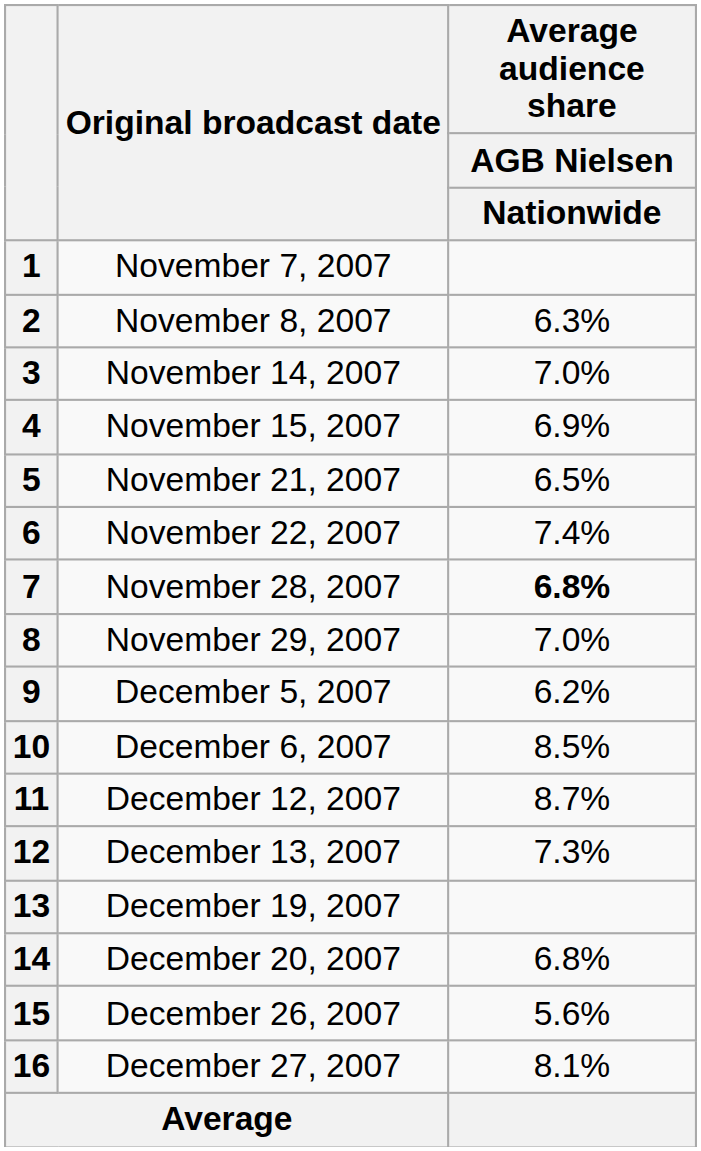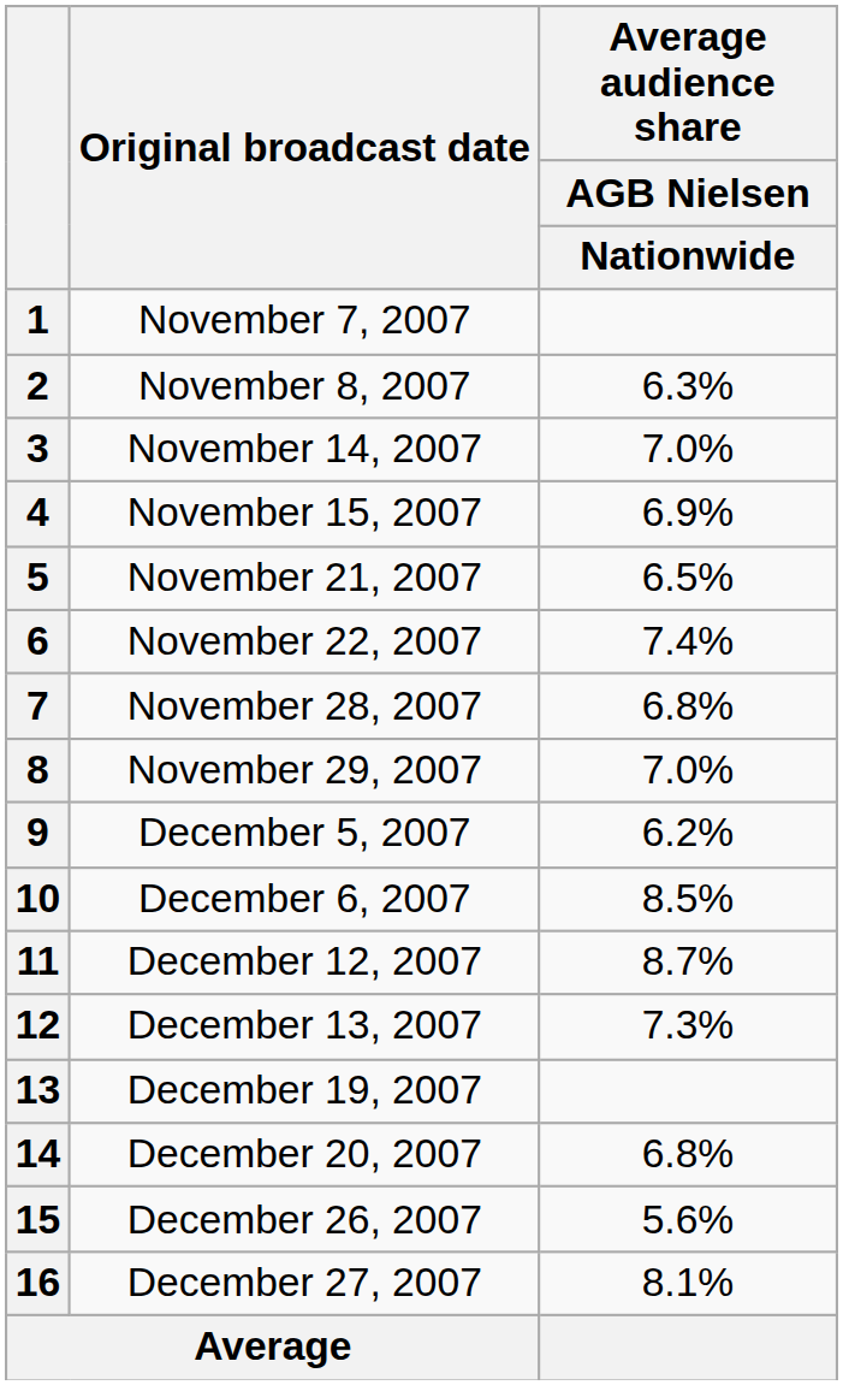7 | Average audience share / AGB Nielsen / Nationwide: bold -> normal
